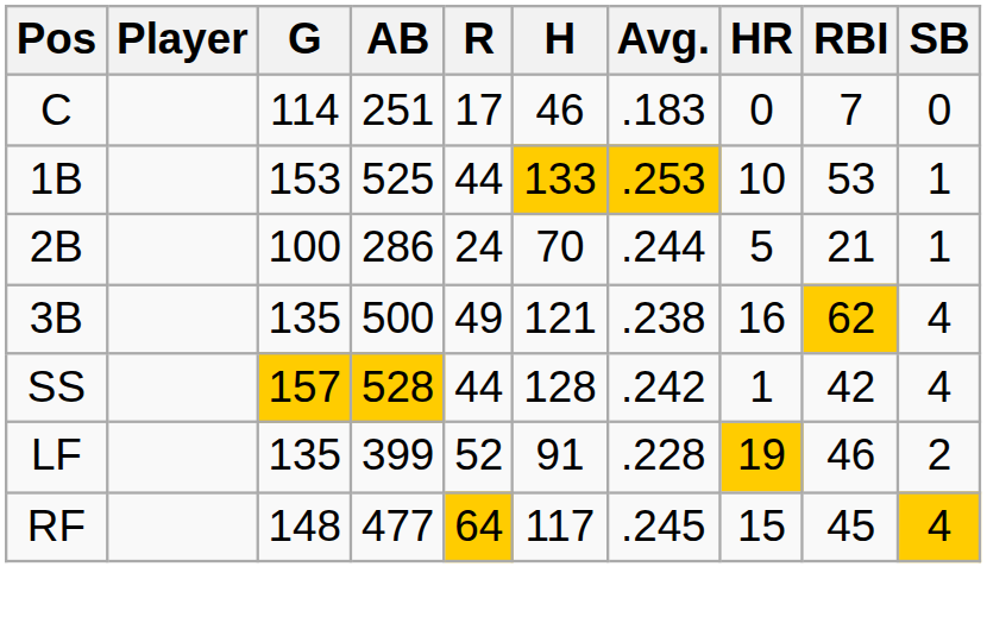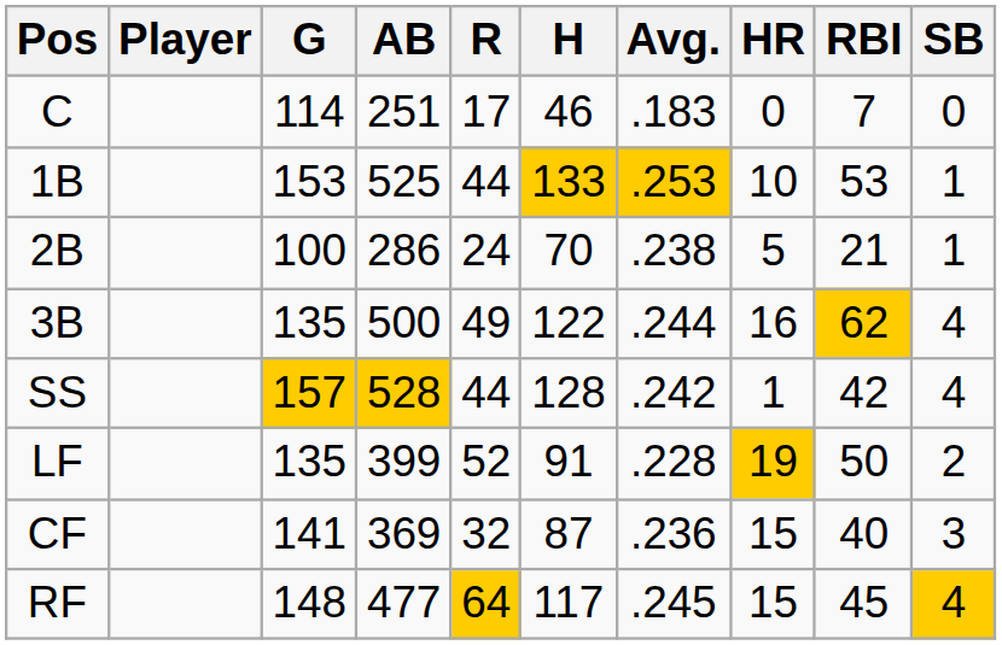2B | Avg.: .244 -> .238
3B | H: 121 -> 122
3B | Avg.: .238 -> .244
LF | RBI: 46 -> 50
+ row: CF | 141 | 369 | 32 | 87 | .236 | 15 | 40 | 3
